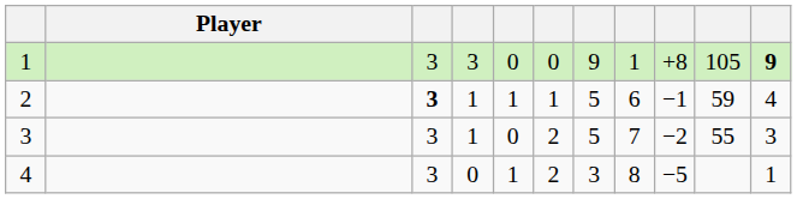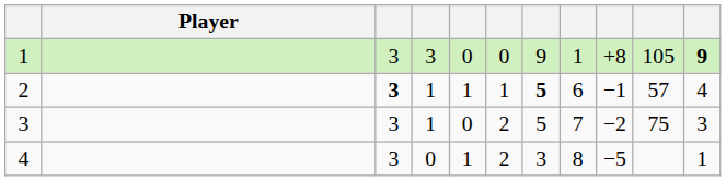row 3 | column 7: normal -> bold
row 3 | column 10: 59 -> 57
row 4 | column 10: 55 -> 75
